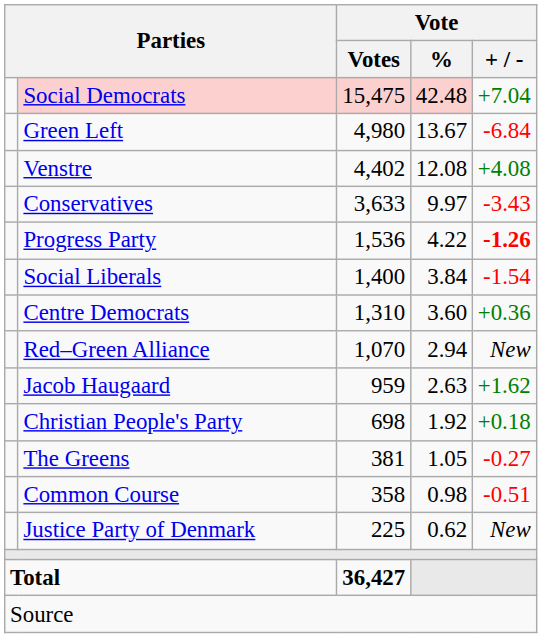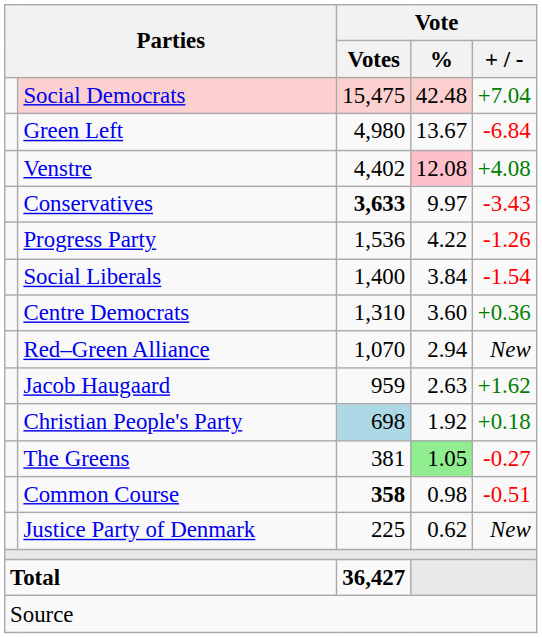Venstre | Vote / %: no background -> pink background
Conservatives | Vote / Votes: normal -> bold
Progress Party | Vote / + / -: bold -> normal
Christian People's Party | Vote / Votes: no background -> lightblue background
The Greens | Vote / %: no background -> lightgreen background
Common Course | Vote / Votes: normal -> bold
